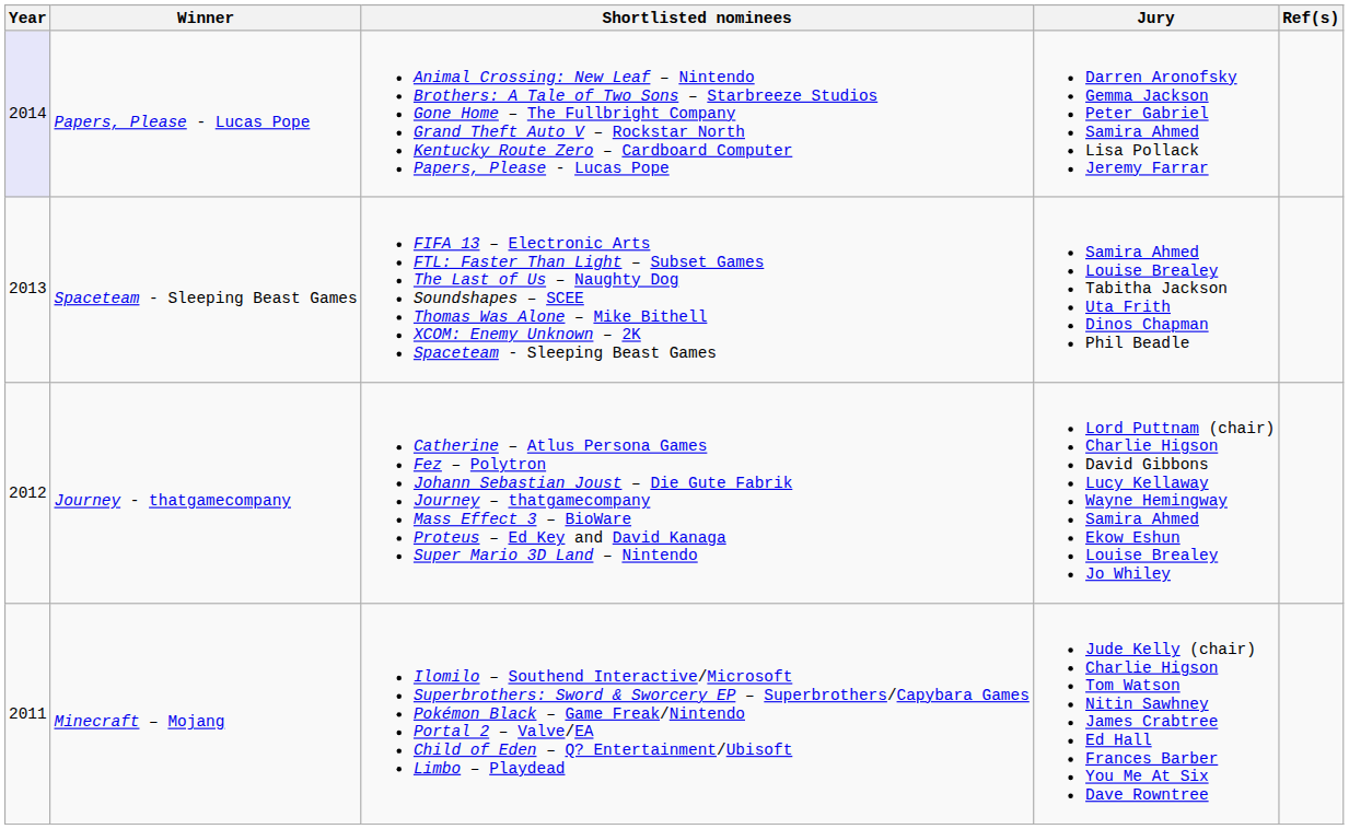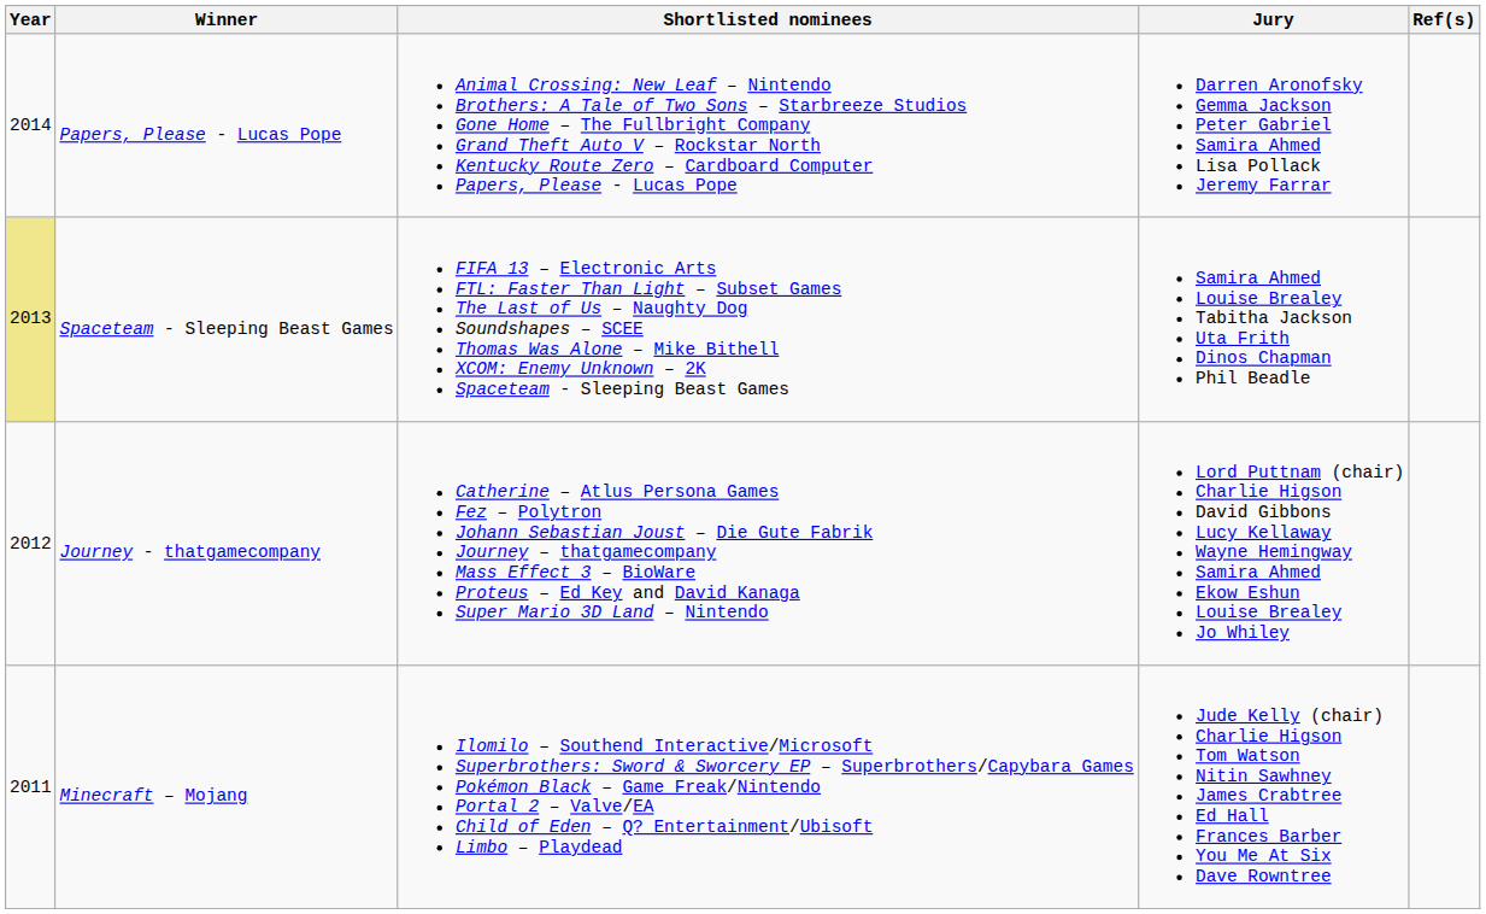Papers, Please - Lucas Pope | Year: lavender background -> no background
Spaceteam - Sleeping Beast Games | Year: no background -> khaki background
